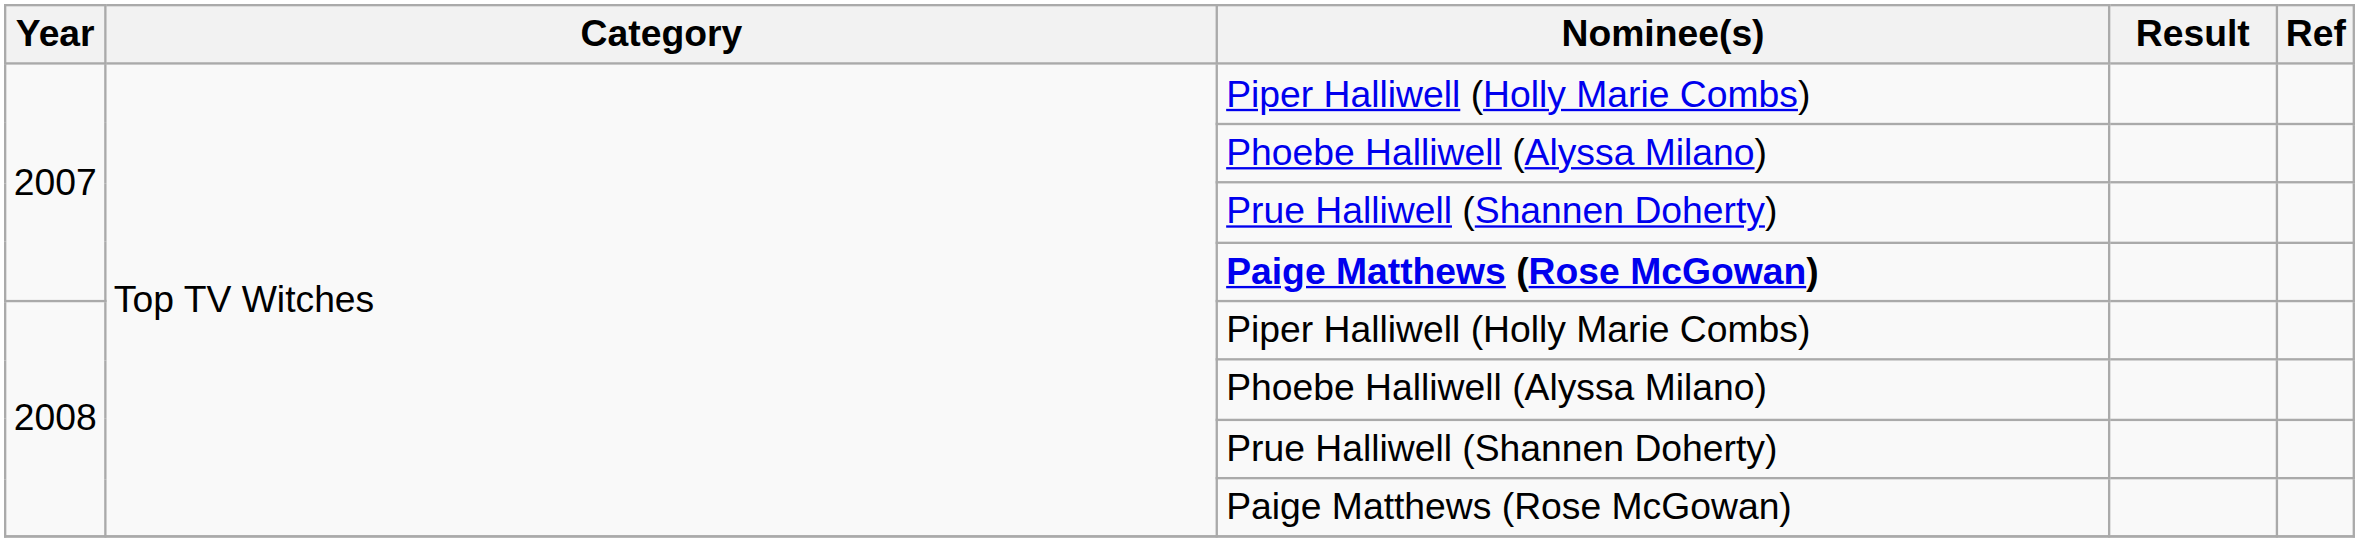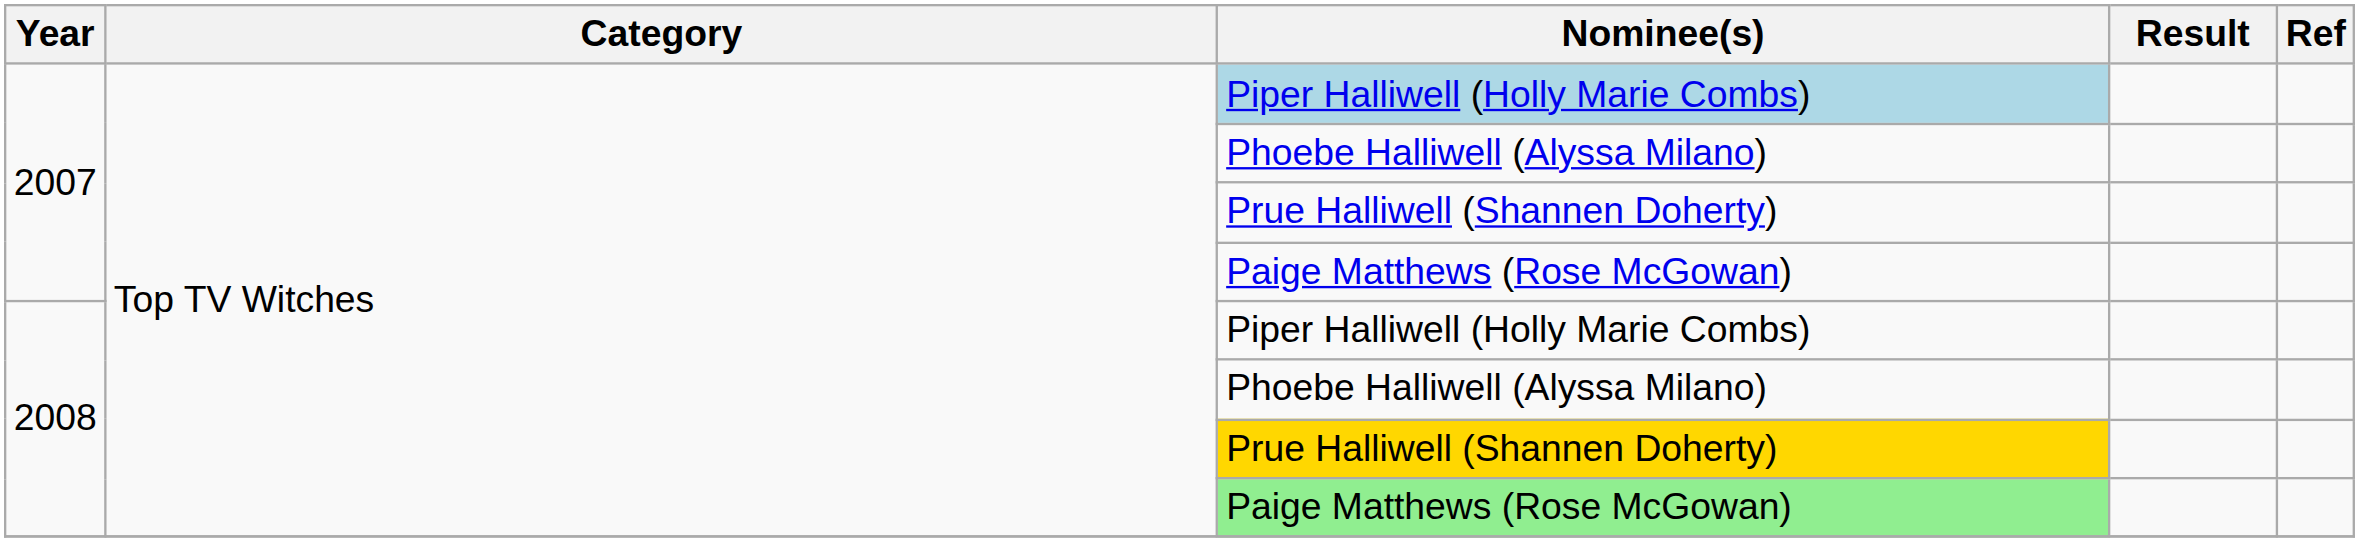2007 / Piper Halliwell (Holly Marie Combs) | Nominee(s): no background -> lightblue background
2007 / Paige Matthews (Rose McGowan) | Nominee(s): bold -> normal
2008 / Prue Halliwell (Shannen Doherty) | Nominee(s): no background -> gold background
2008 / Paige Matthews (Rose McGowan) | Nominee(s): no background -> lightgreen background
